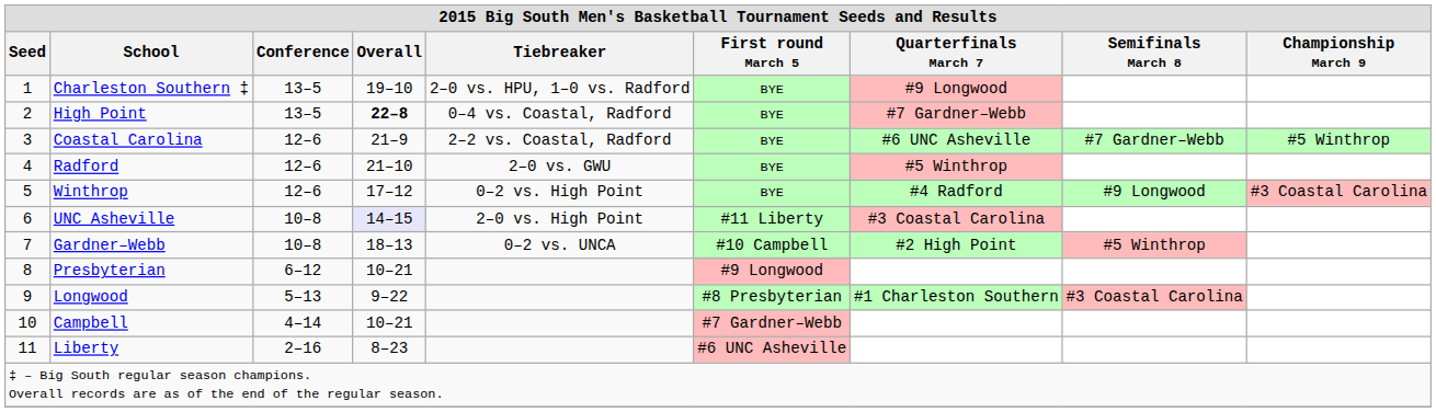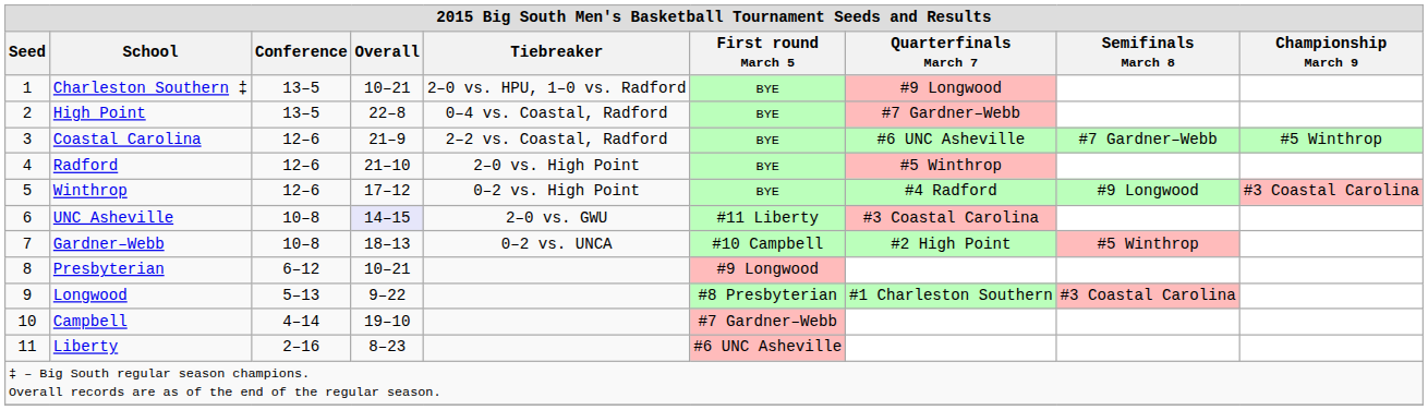Charleston Southern ‡ | Overall: 19–10 -> 10–21
High Point | Overall: bold -> normal
Radford | Tiebreaker: 2–0 vs. GWU -> 2–0 vs. High Point
UNC Asheville | Tiebreaker: 2–0 vs. High Point -> 2–0 vs. GWU
Campbell | Overall: 10–21 -> 19–10
